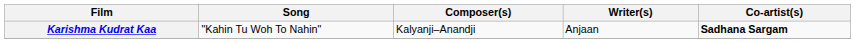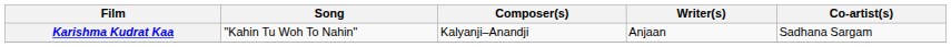Karishma Kudrat Kaa | Co-artist(s): bold -> normal
